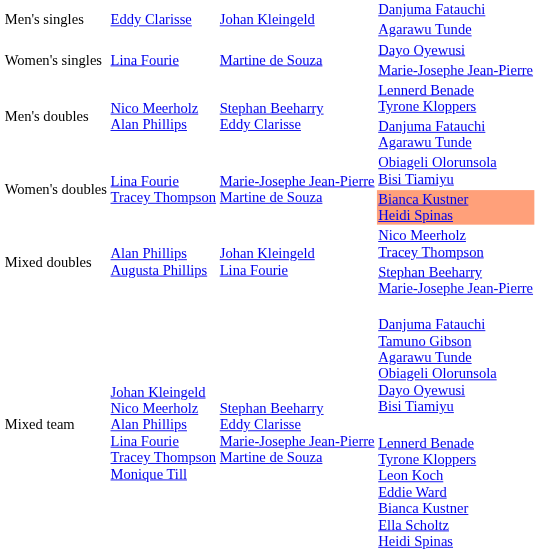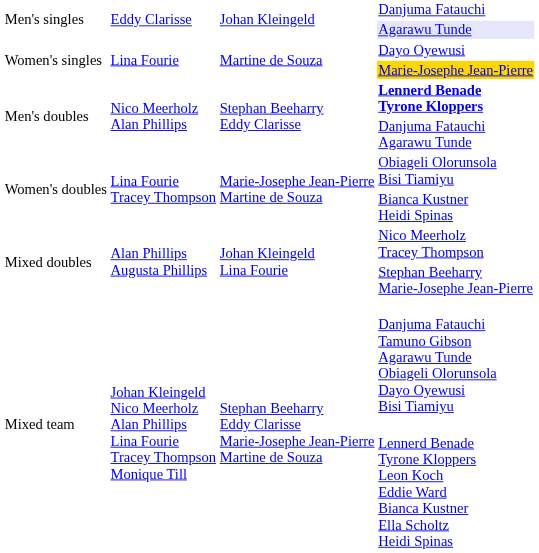Agarawu Tunde | column 4: no background -> lavender background
Marie-Josephe Jean-Pierre | column 4: no background -> gold background
Lennerd Benade Tyrone Kloppers | column 4: normal -> bold
Bianca Kustner Heidi Spinas | column 4: lightsalmon background -> no background
